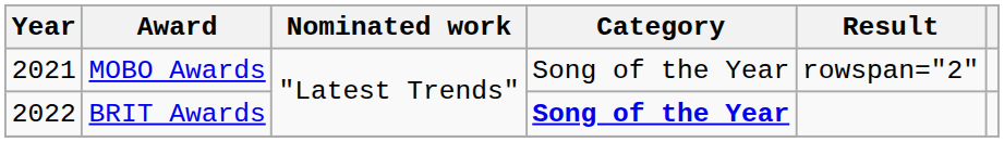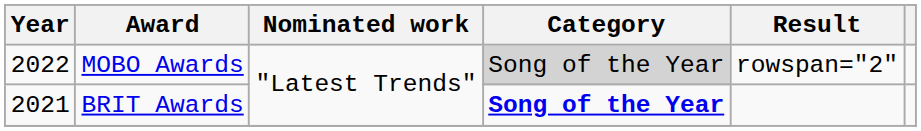MOBO Awards | Year: 2021 -> 2022
MOBO Awards | Category: no background -> lightgrey background
BRIT Awards | Year: 2022 -> 2021
